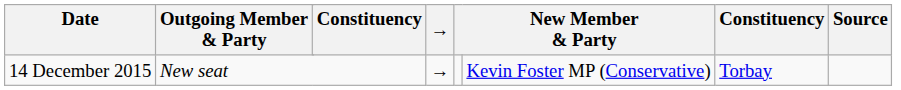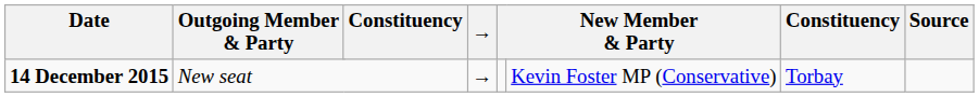14 December 2015 | Date: normal -> bold
